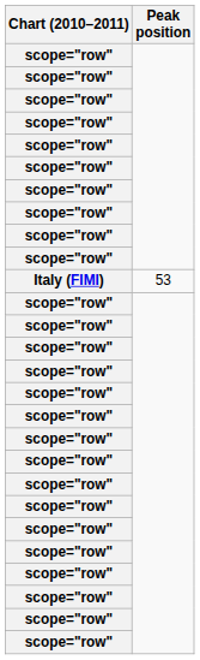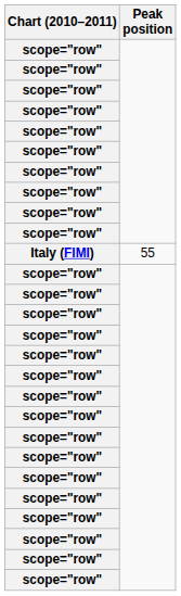Italy (FIMI) | Peak position: 53 -> 55
